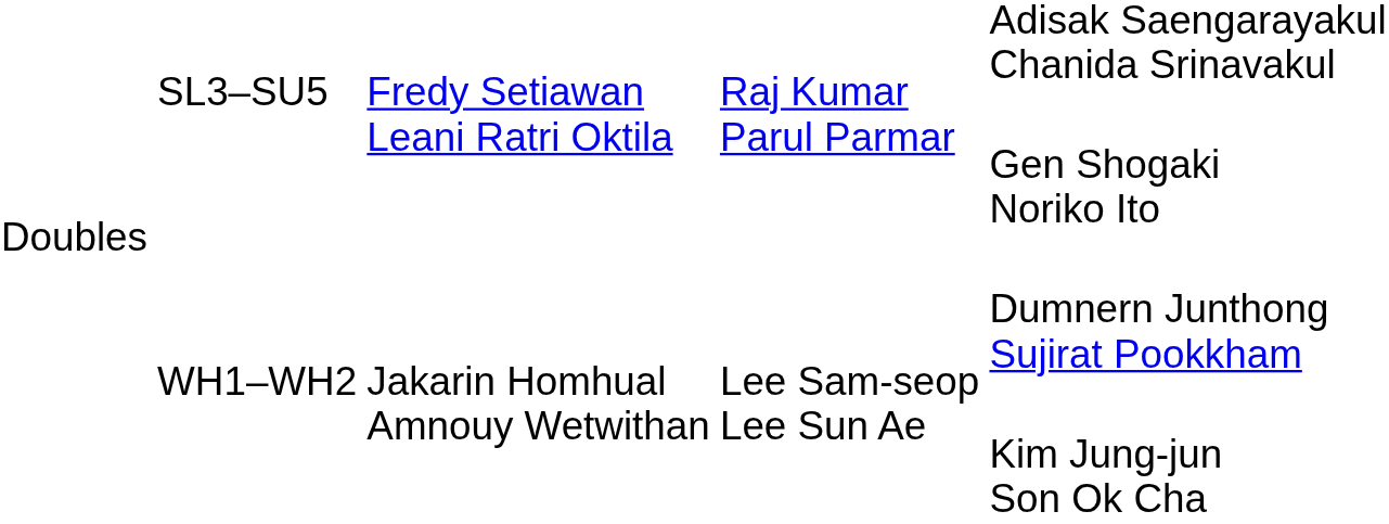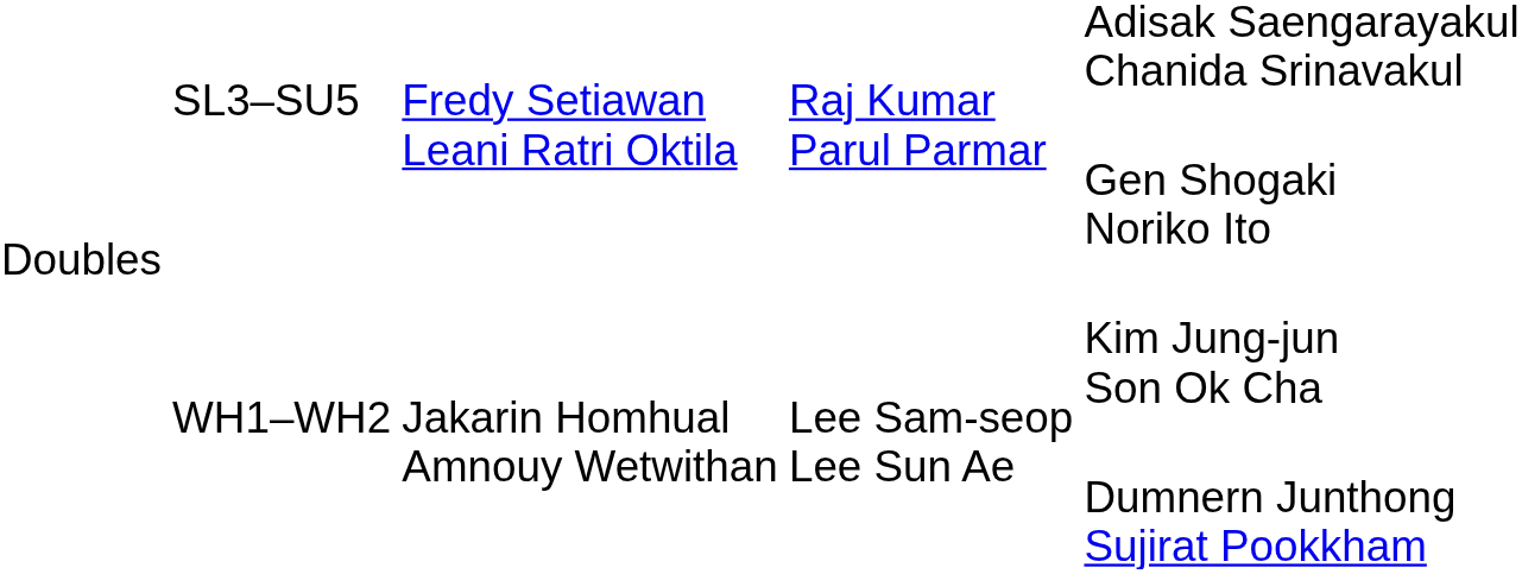row 3 | column 5: Dumnern Junthong Sujirat Pookkham -> Kim Jung-jun Son Ok Cha
row 4 | column 5: Kim Jung-jun Son Ok Cha -> Dumnern Junthong Sujirat Pookkham
